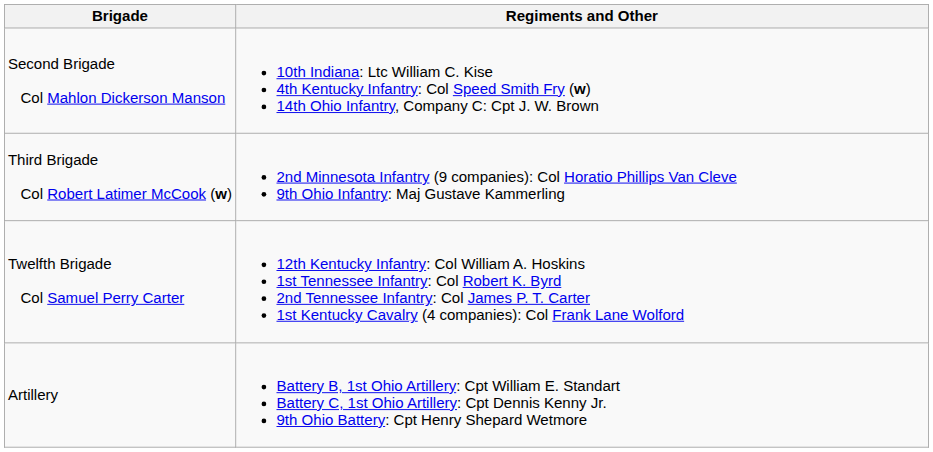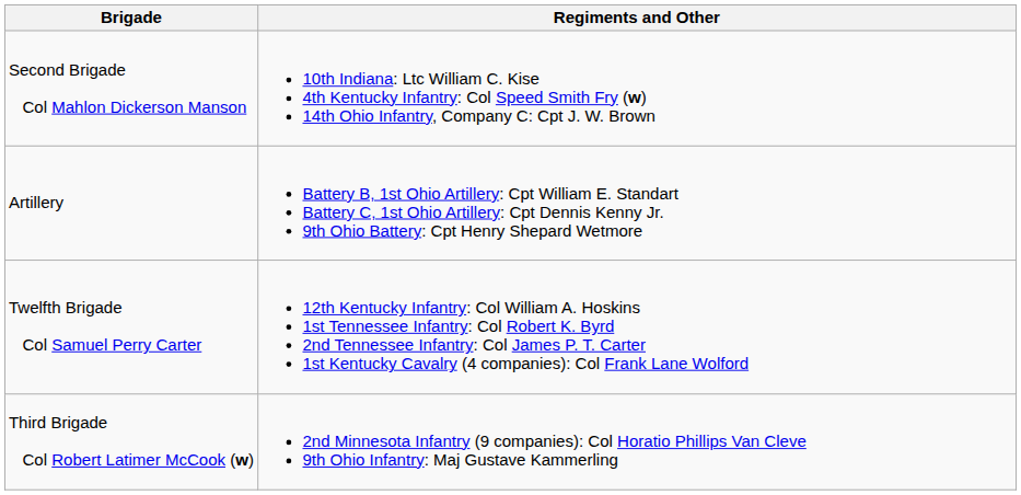rows swapped: Third Brigade Col Robert Latimer McCook (w) <-> Artillery
